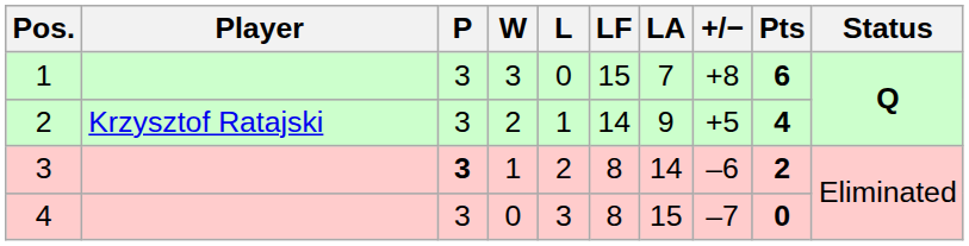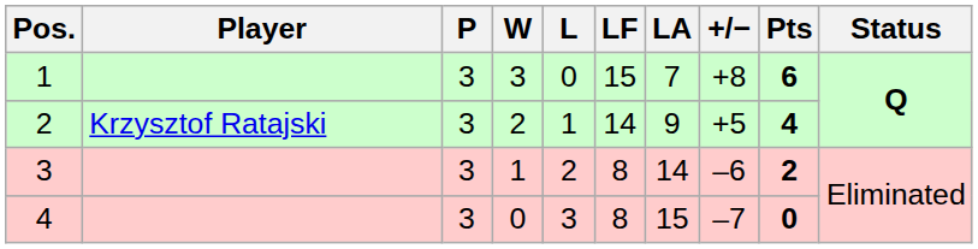row 4 | P: bold -> normal
